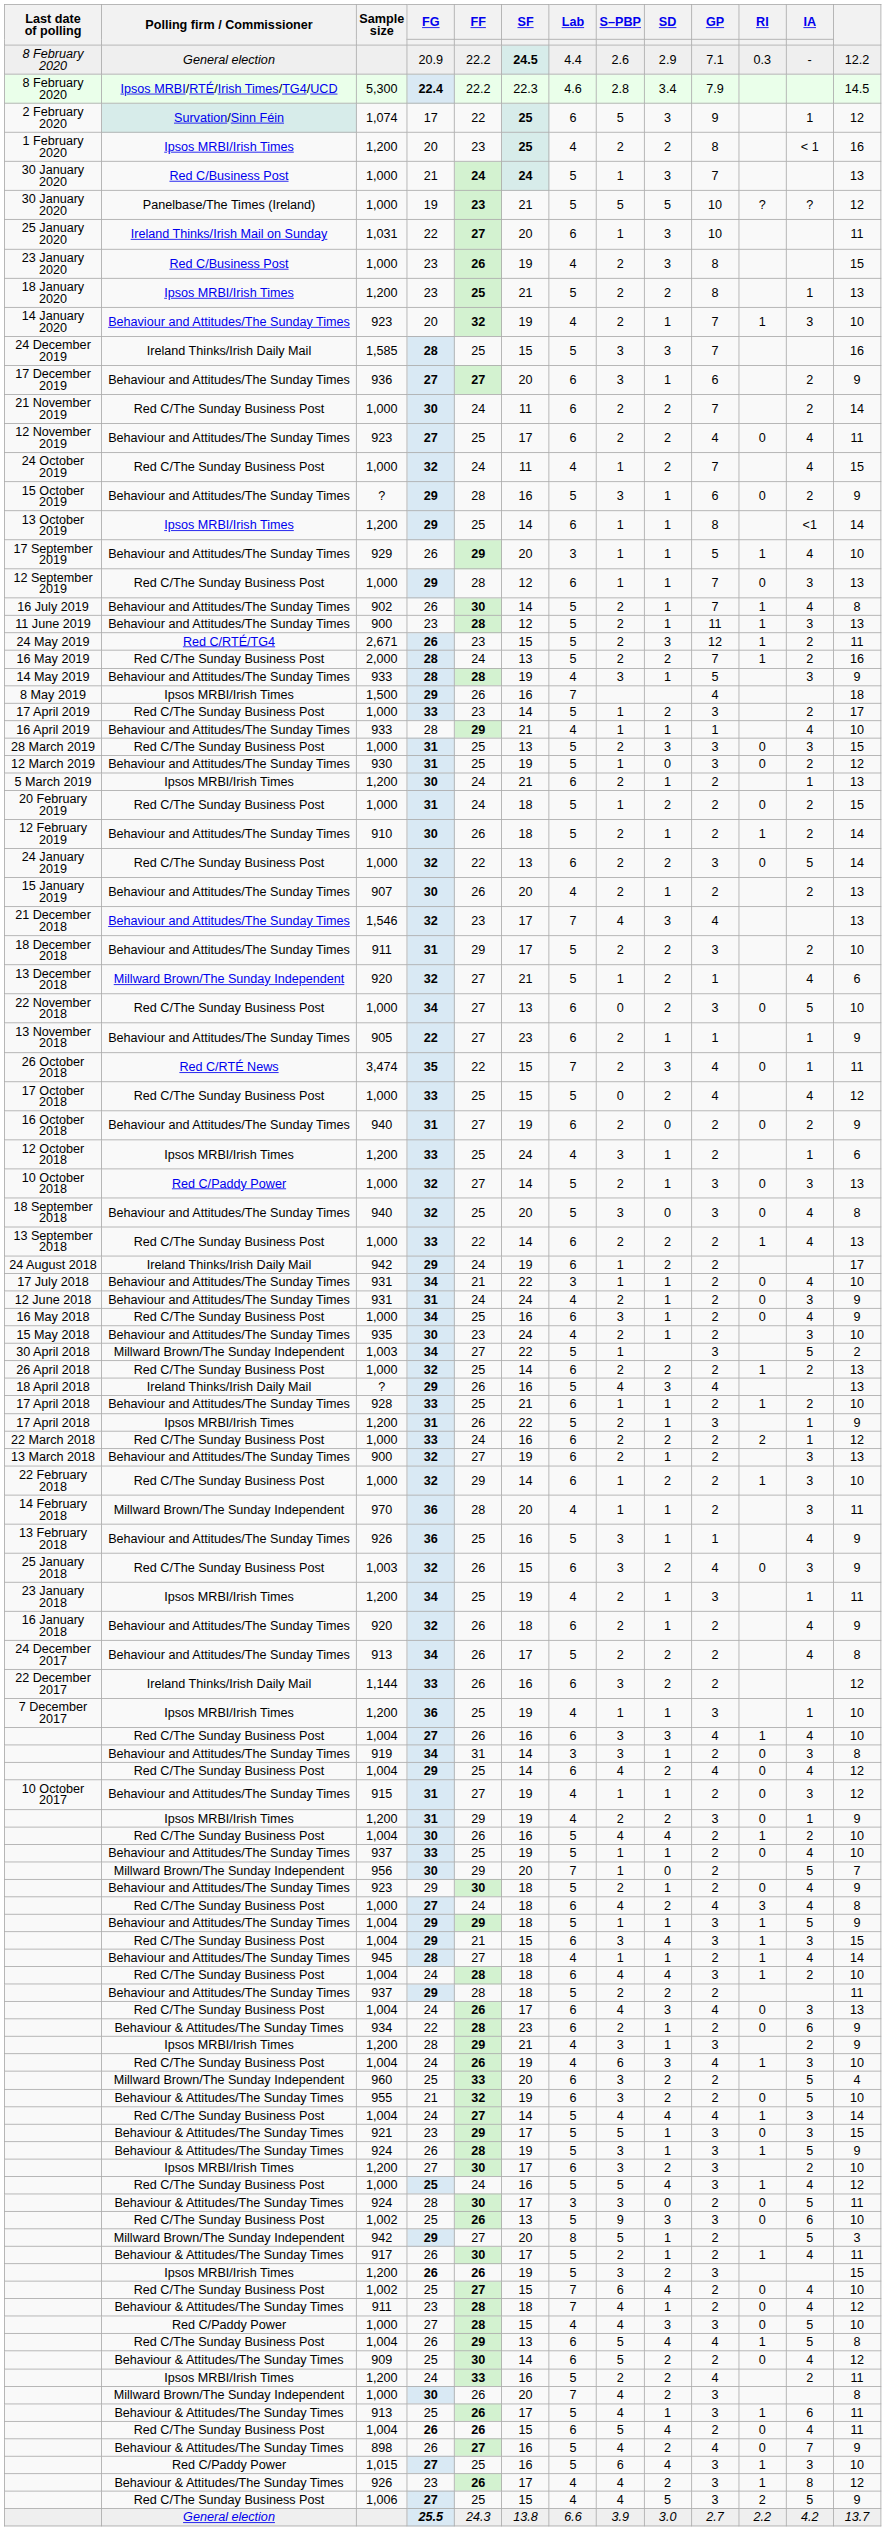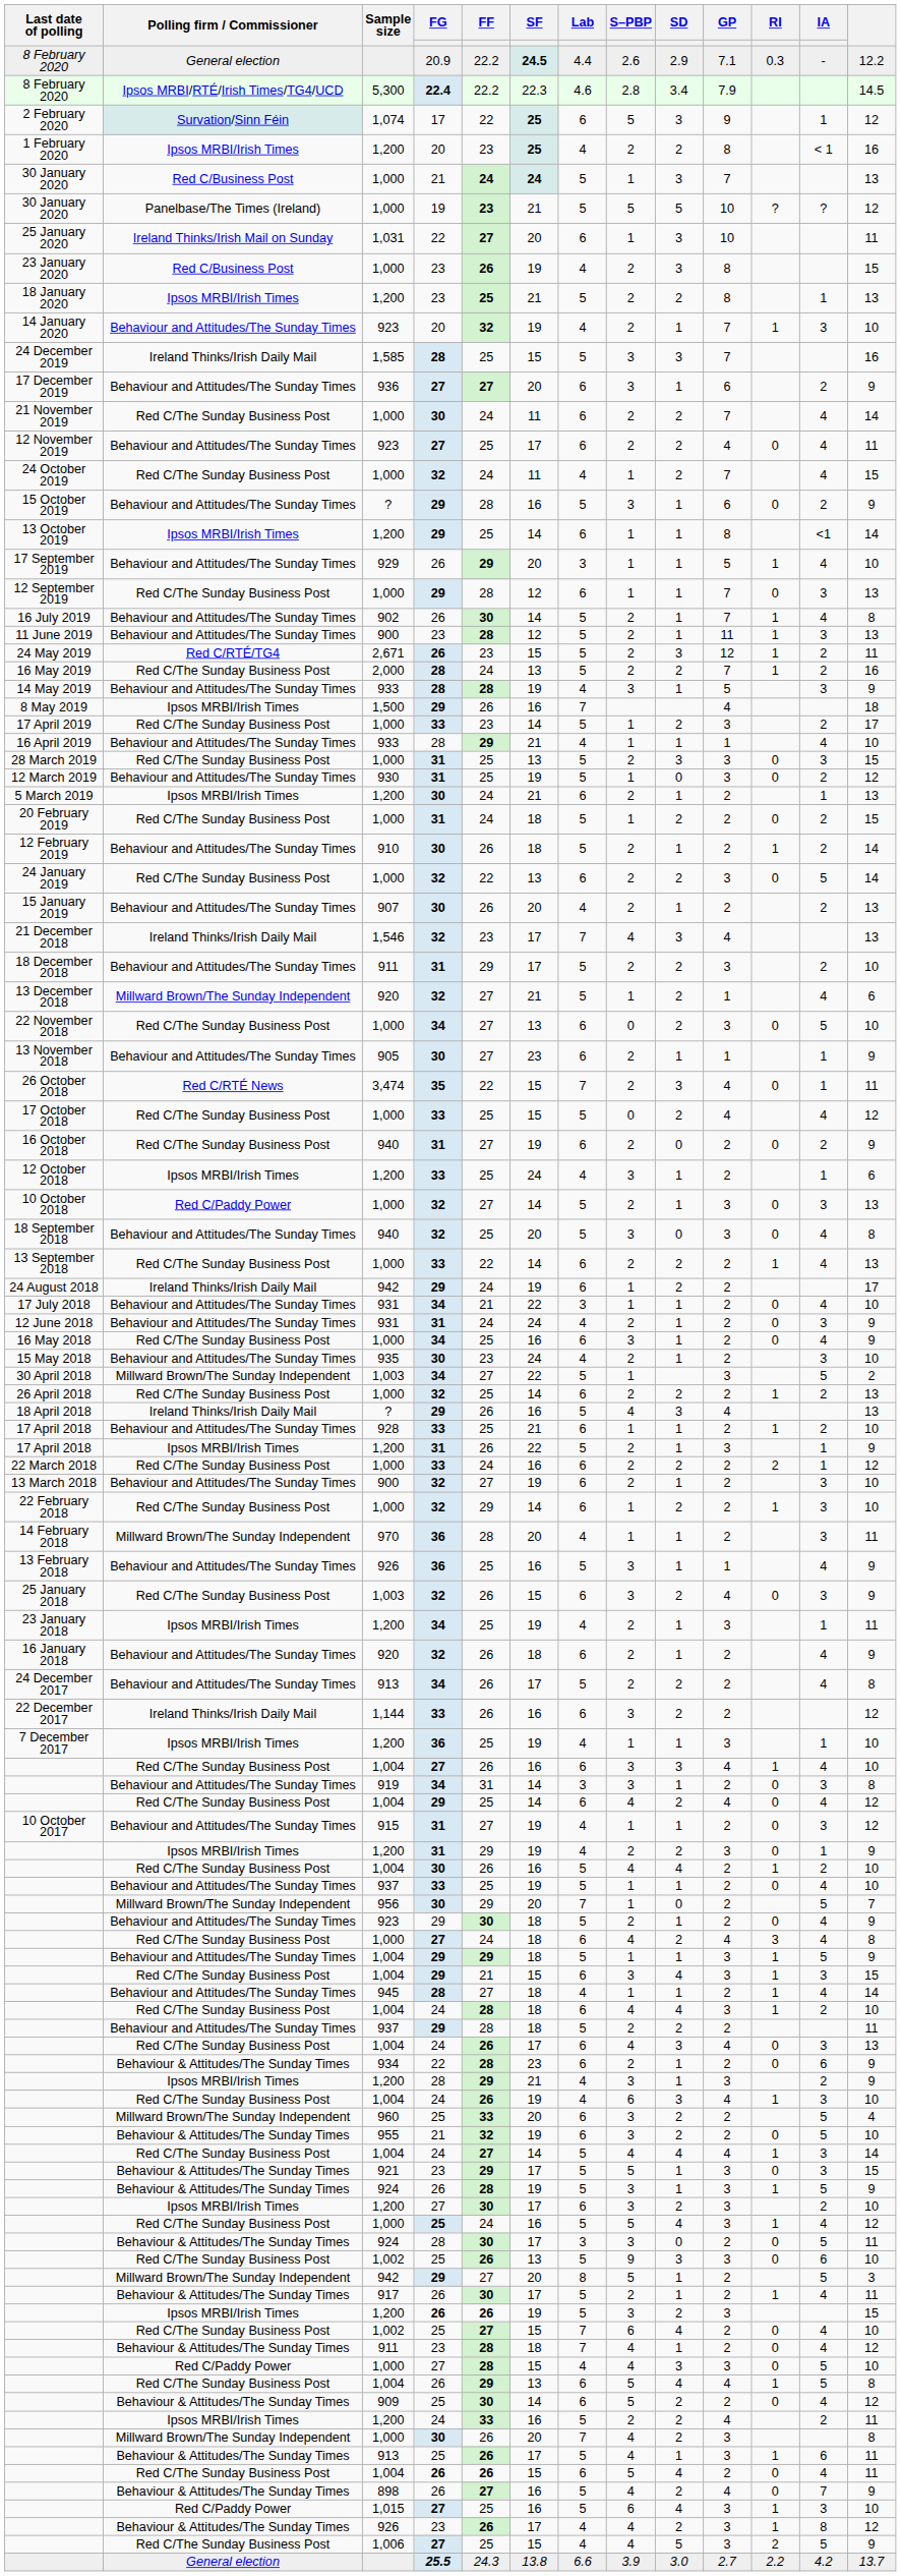21 November 2019 | IA: 2 -> 4
21 December 2018 | Polling firm / Commissioner: Behaviour and Attitudes/The Sunday Times -> Ireland Thinks/Irish Daily Mail
13 November 2018 | FG: 22 -> 30
16 October 2018 | Polling firm / Commissioner: Behaviour and Attitudes/The Sunday Times -> Red C/The Sunday Business Post
13 March 2018 | column 13: 13 -> 10
